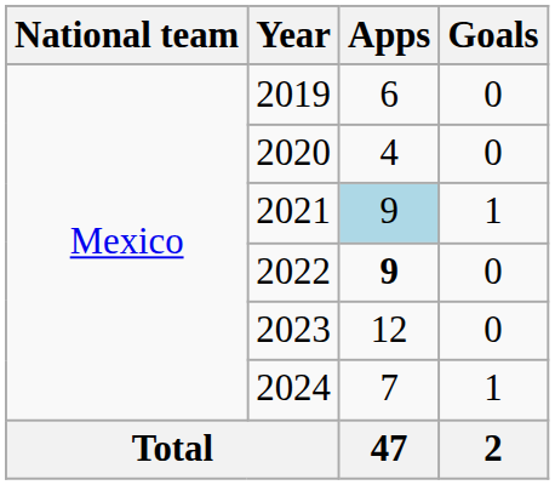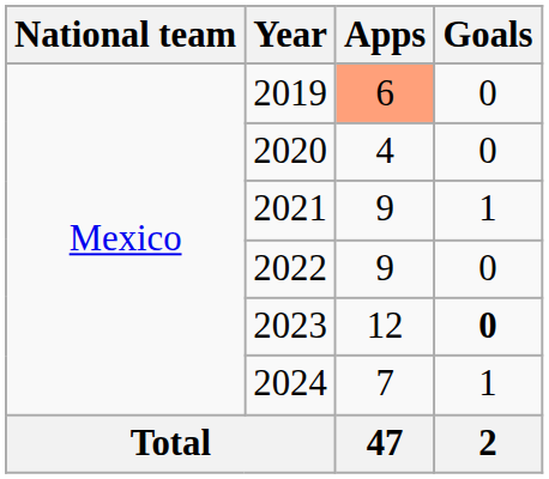2019 | Apps: no background -> lightsalmon background
2021 | Apps: lightblue background -> no background
2022 | Apps: bold -> normal
2023 | Goals: normal -> bold
